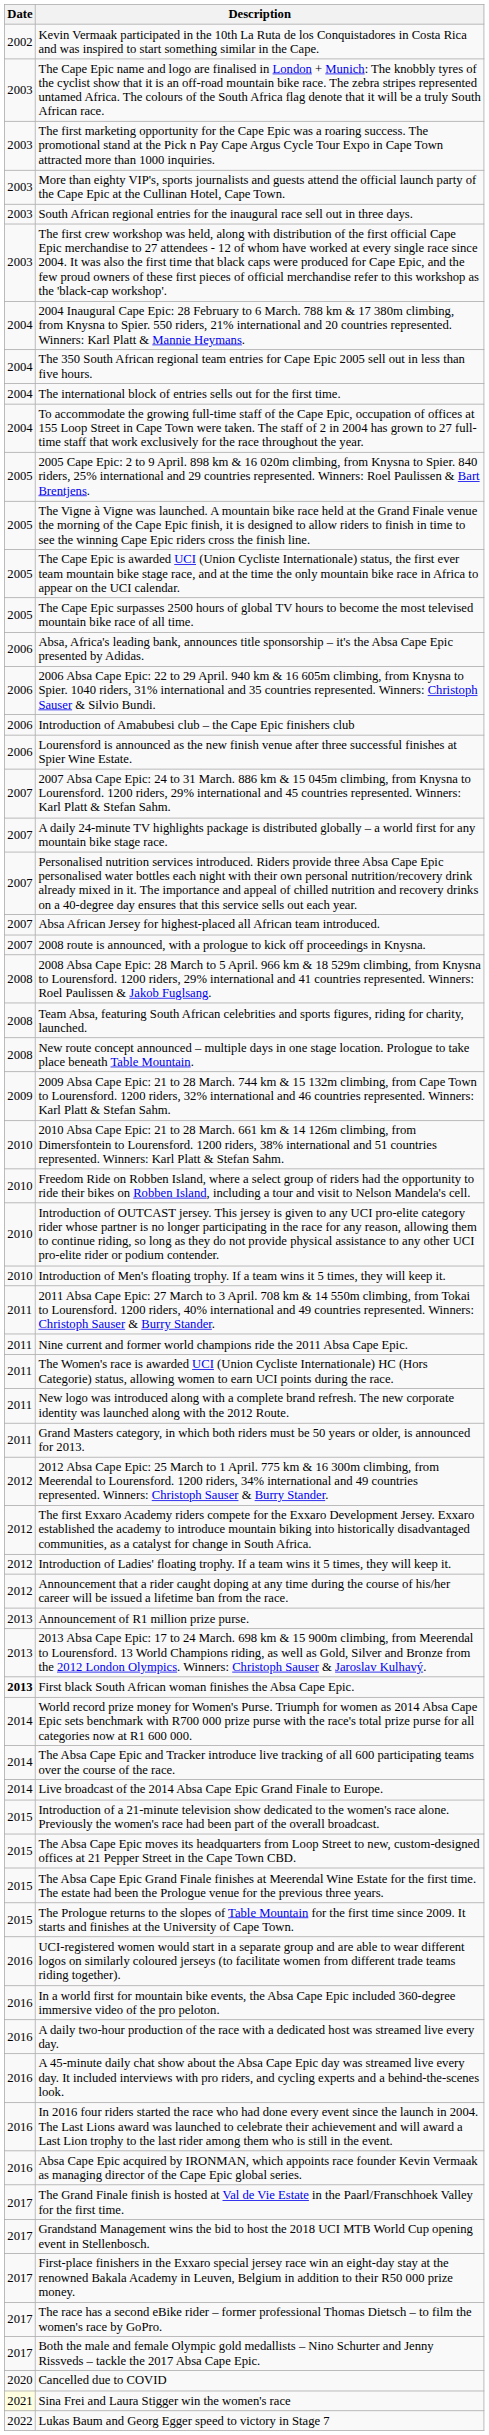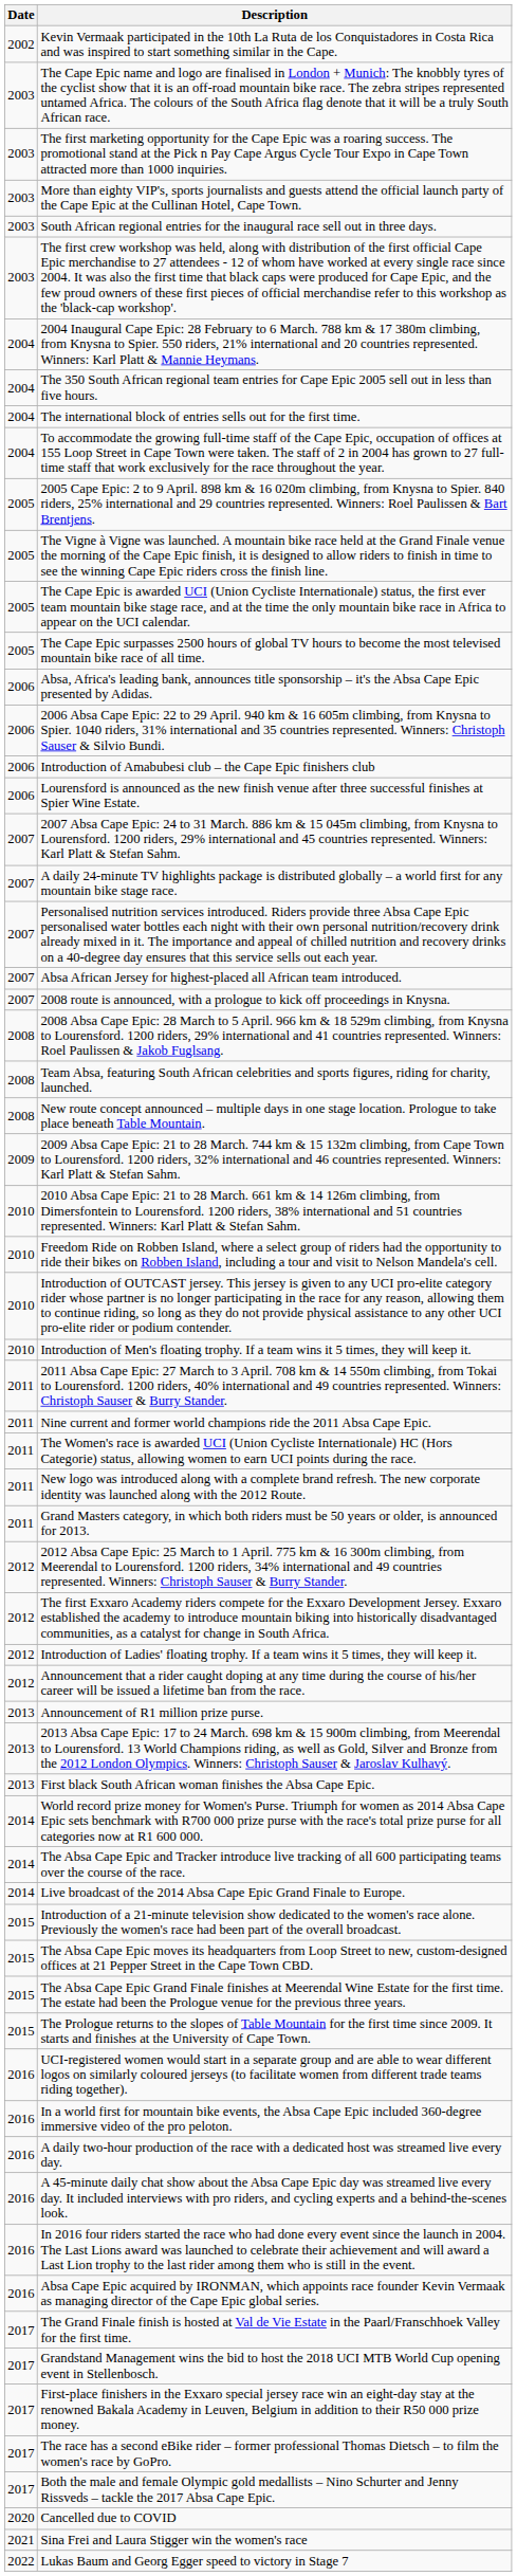First black South African woman finishes the Absa Cape Epic. | Date: bold -> normal
Sina Frei and Laura Stigger win the women's race | Date: lightyellow background -> no background
